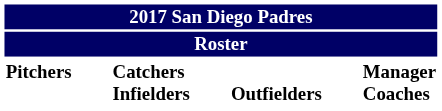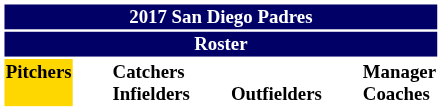Pitchers | column 1: no background -> gold background
